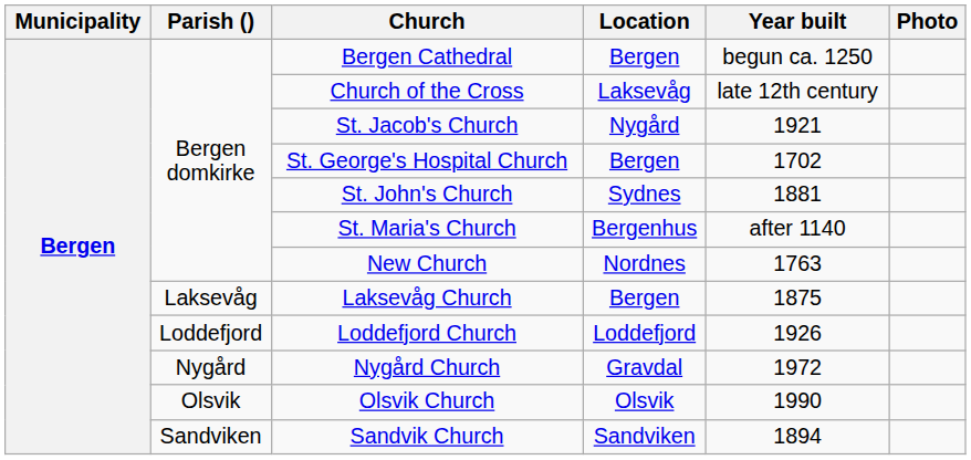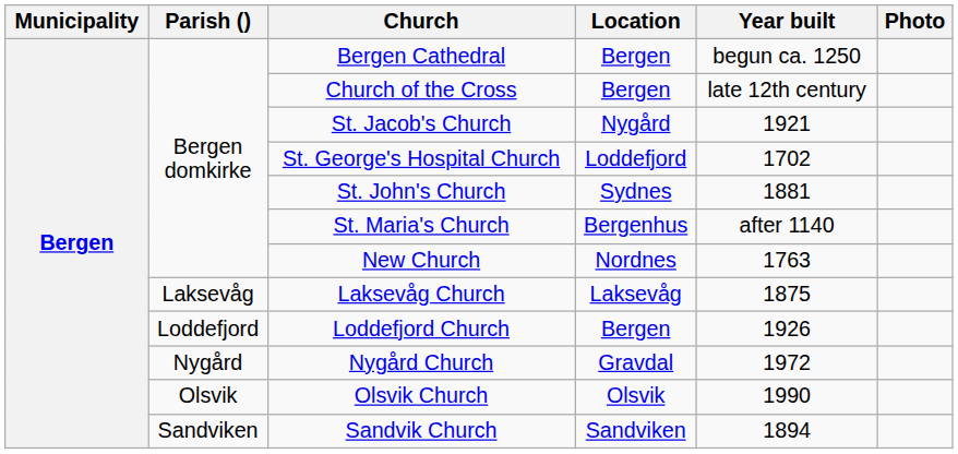Church of the Cross | Location: Laksevåg -> Bergen
St. George's Hospital Church | Location: Bergen -> Loddefjord
Laksevåg Church | Location: Bergen -> Laksevåg
Loddefjord Church | Location: Loddefjord -> Bergen
